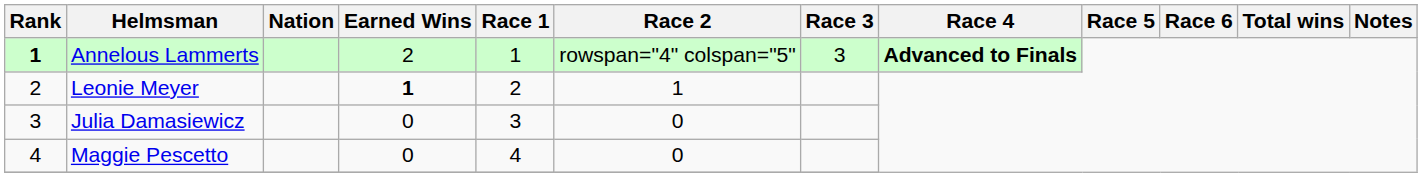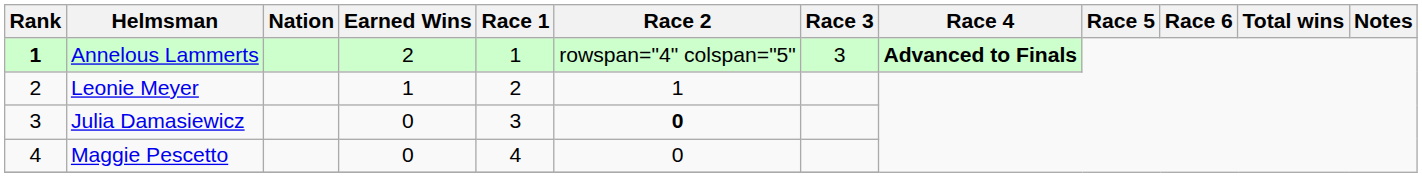Leonie Meyer | Earned Wins: bold -> normal
Julia Damasiewicz | Race 2: normal -> bold
